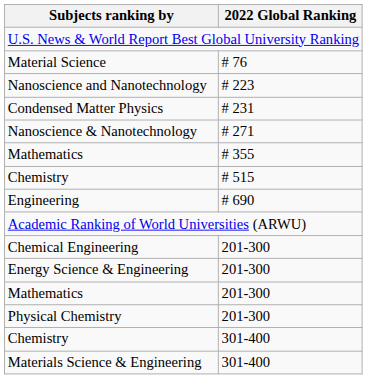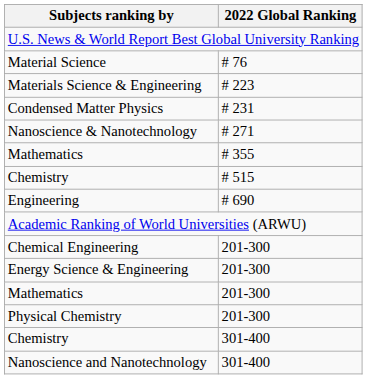row 4 | Subjects ranking by: Nanoscience and Nanotechnology -> Materials Science & Engineering
row 16 | Subjects ranking by: Materials Science & Engineering -> Nanoscience and Nanotechnology
